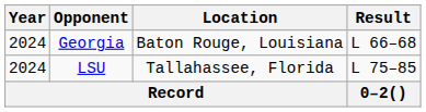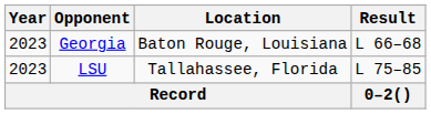Georgia | Year: 2024 -> 2023
LSU | Year: 2024 -> 2023
